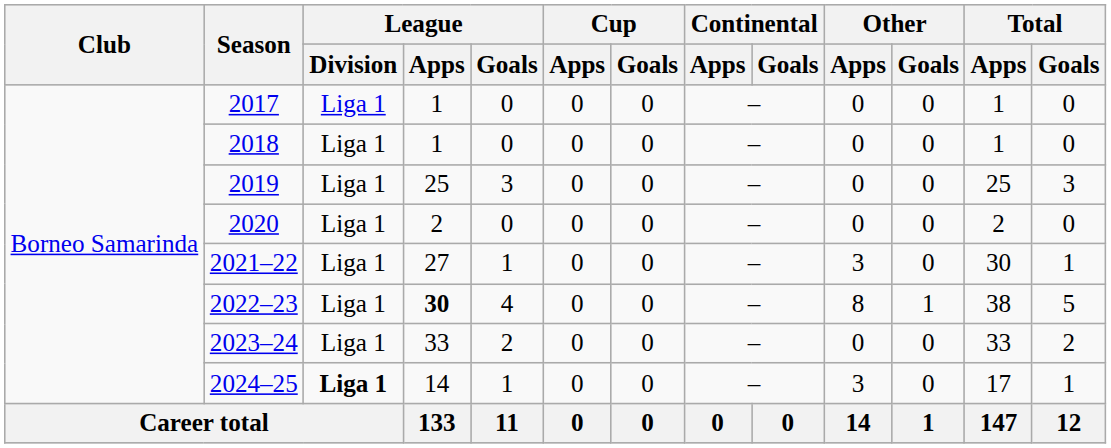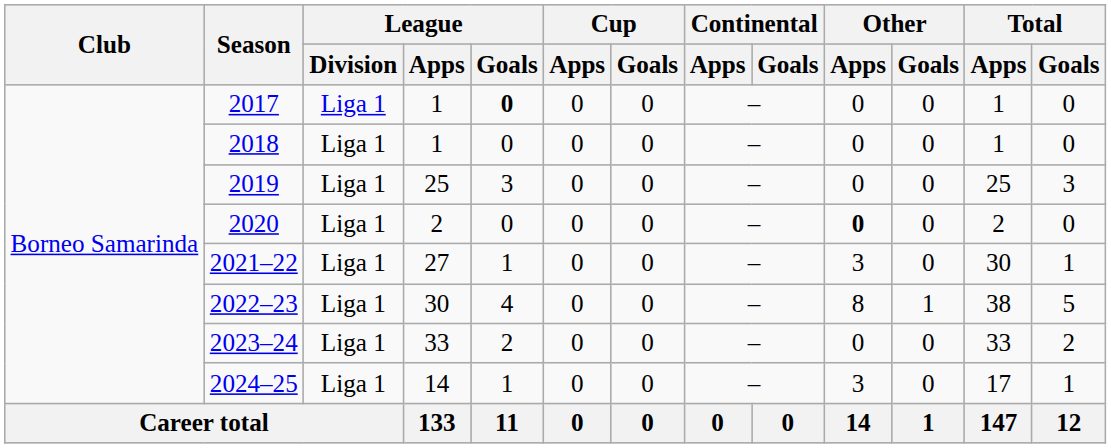2017 | League / Goals: normal -> bold
2020 | Other / Apps: normal -> bold
2022–23 | League / Apps: bold -> normal
2024–25 | League / Division: bold -> normal
